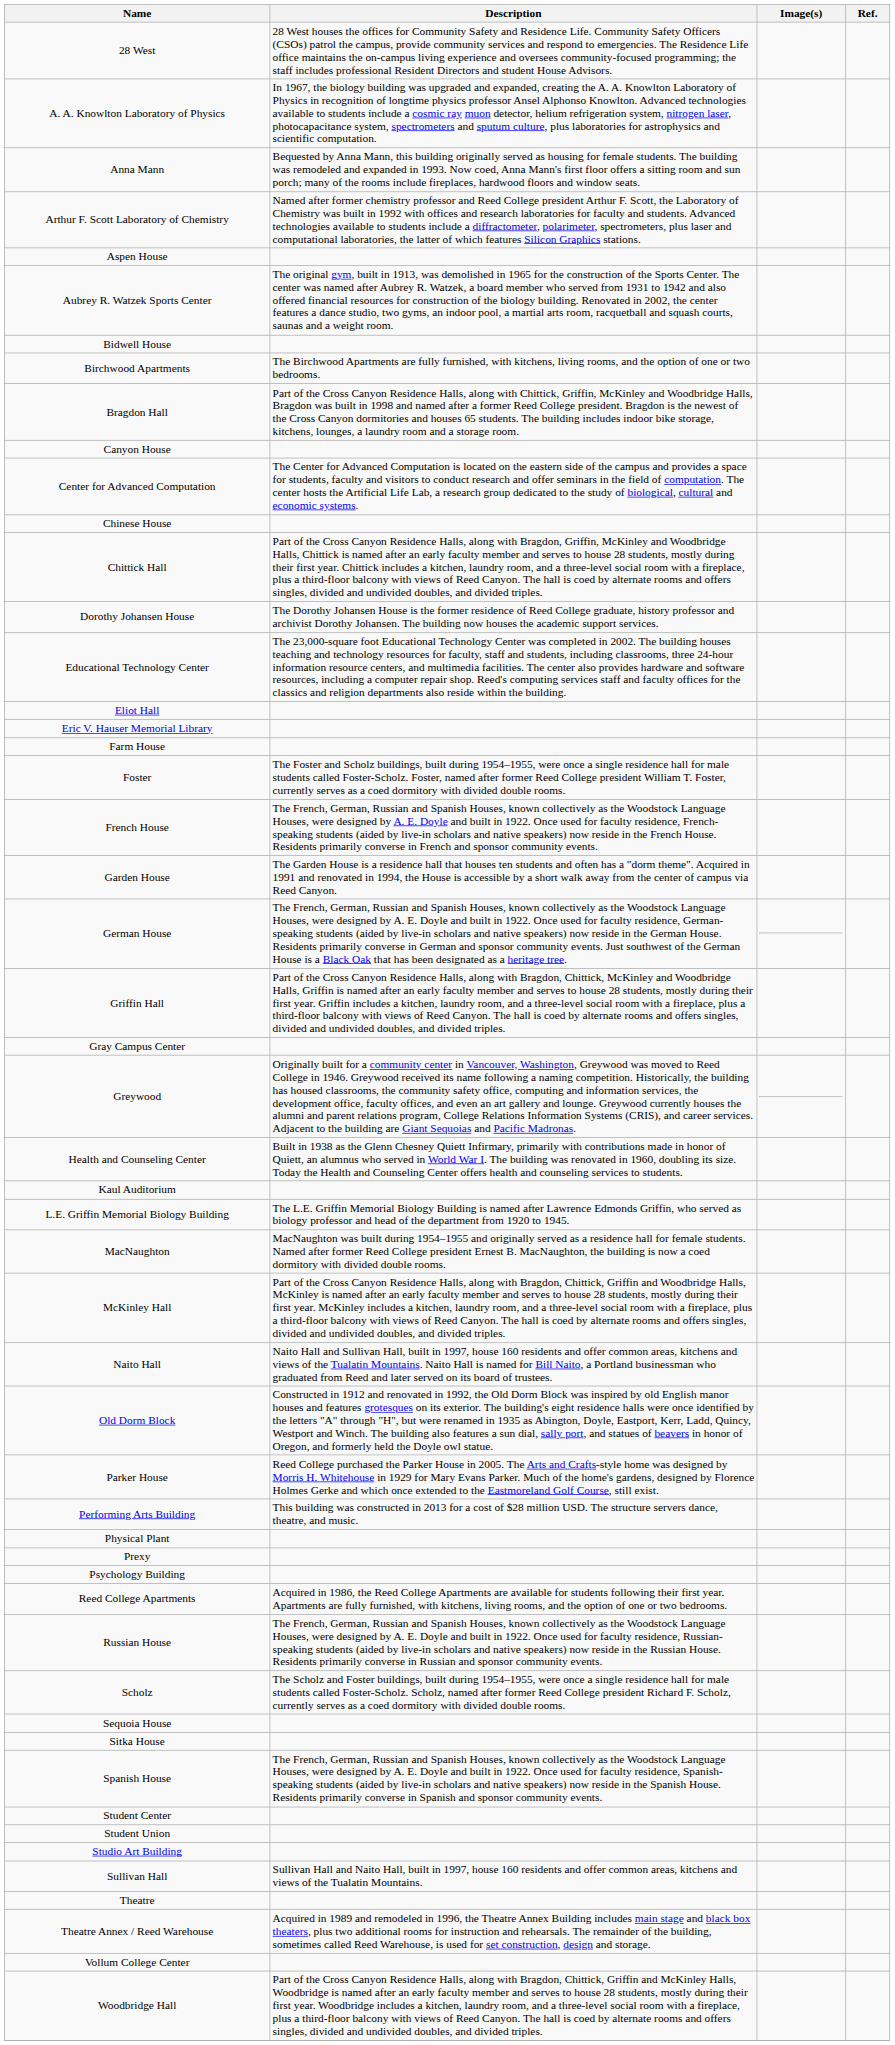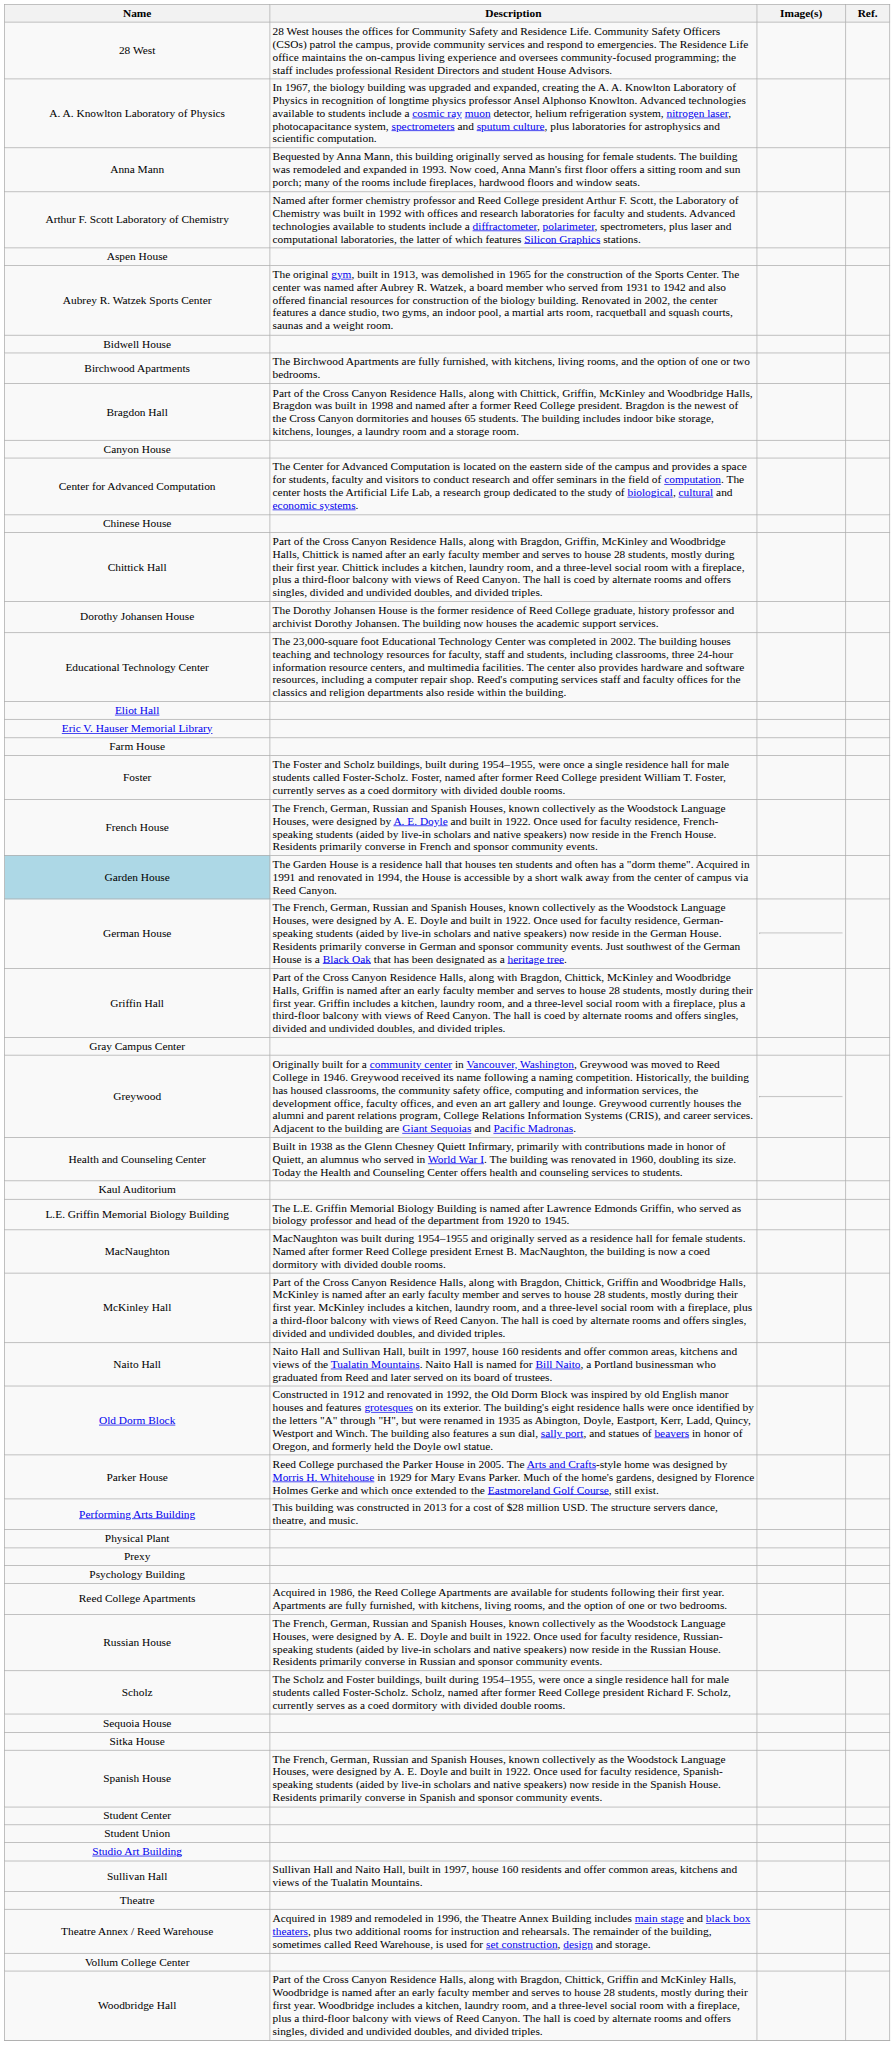Garden House | Name: no background -> lightblue background
